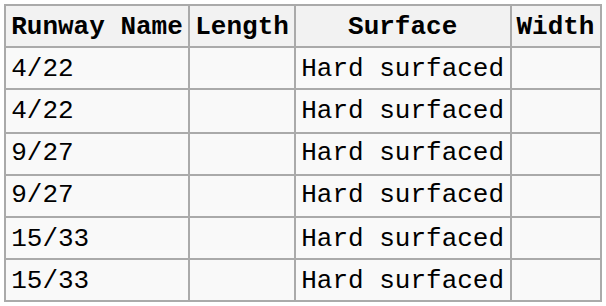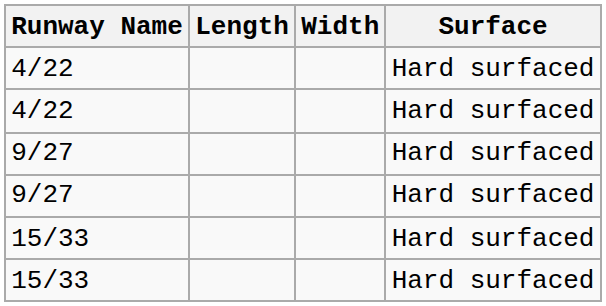columns swapped: Width <-> Surface
